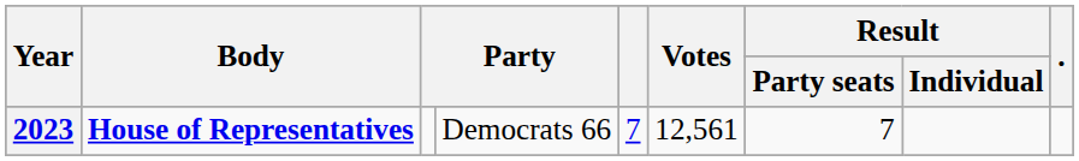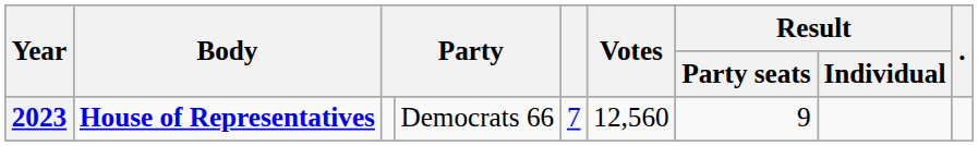2023 | Votes: 12,561 -> 12,560
2023 | Result / Party seats: 7 -> 9
